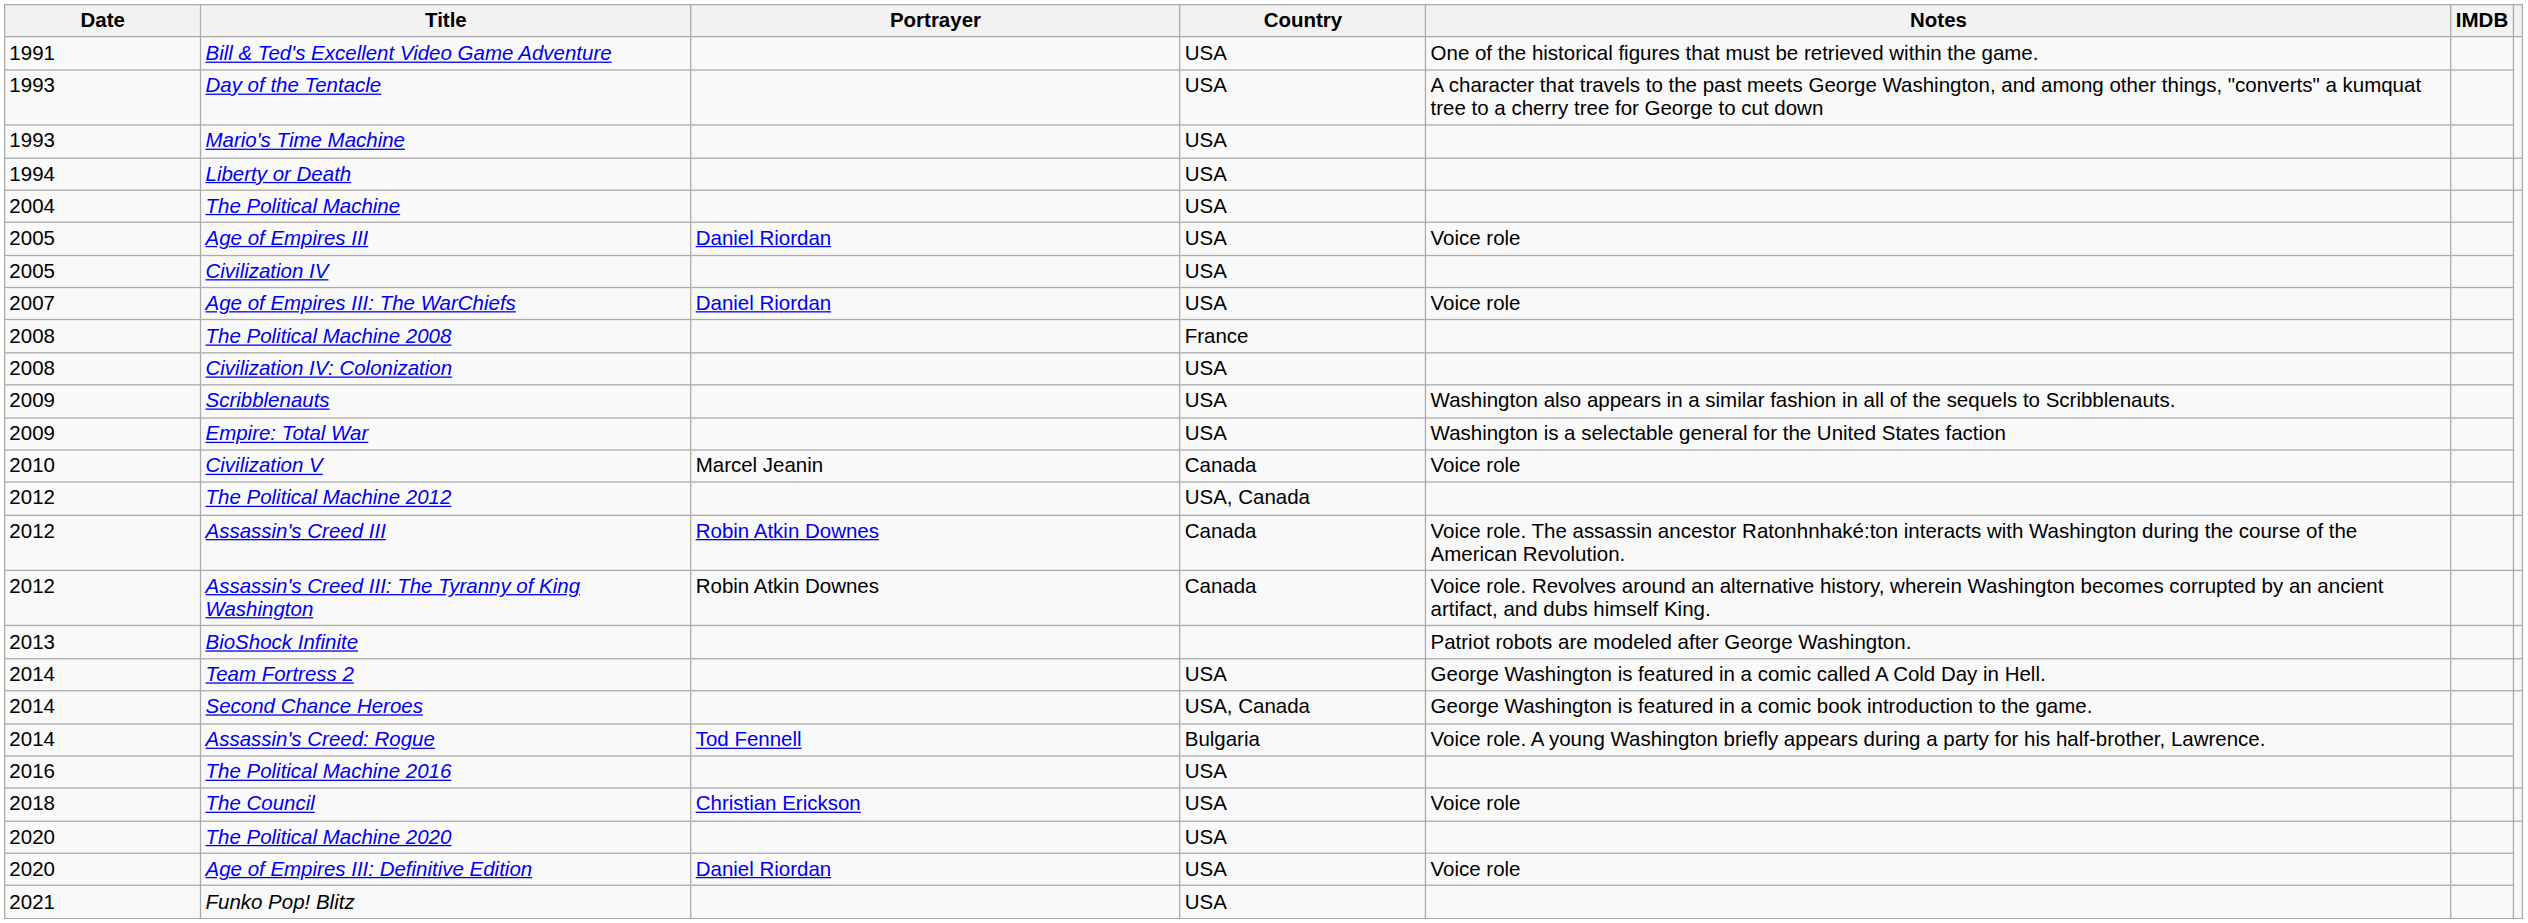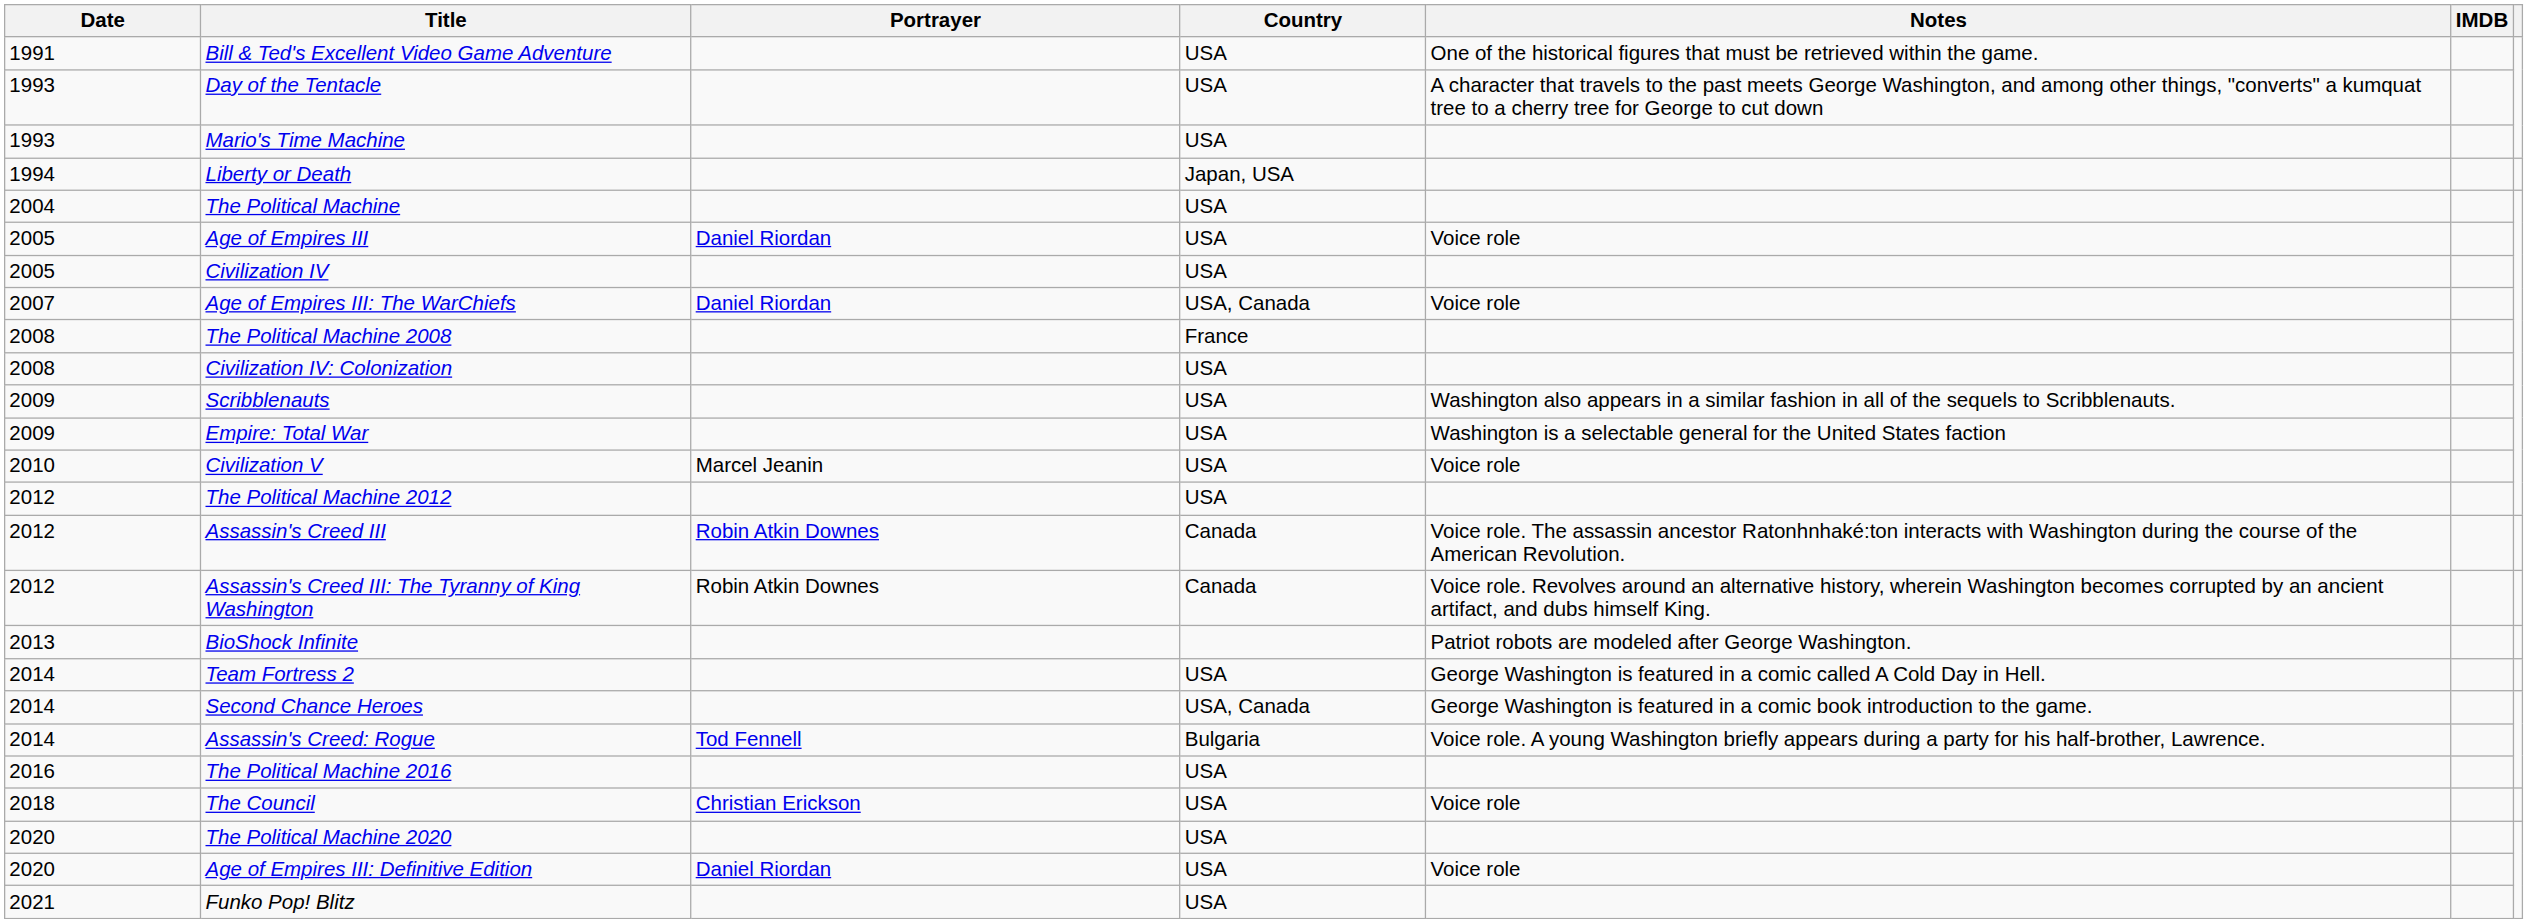Liberty or Death | Country: USA -> Japan, USA
Age of Empires III: The WarChiefs | Country: USA -> USA, Canada
Civilization V | Country: Canada -> USA
The Political Machine 2012 | Country: USA, Canada -> USA
